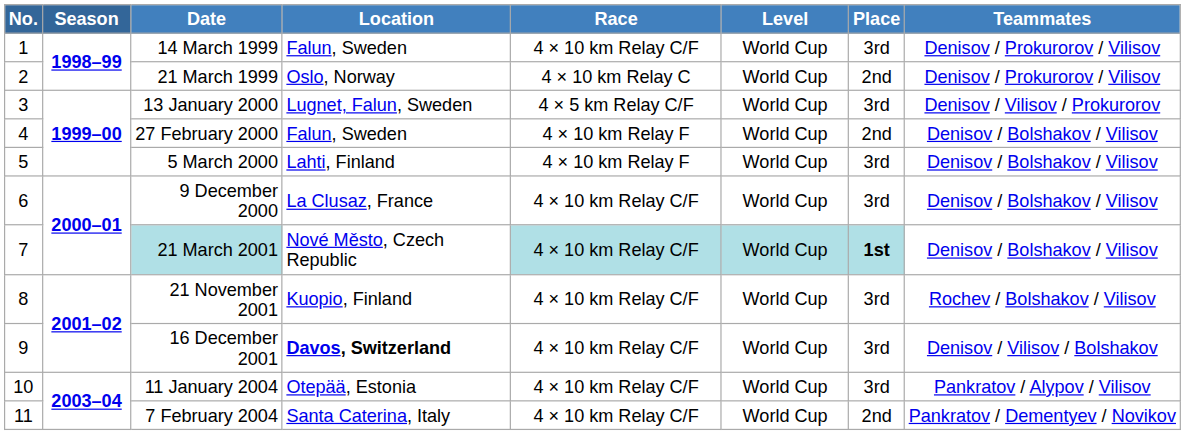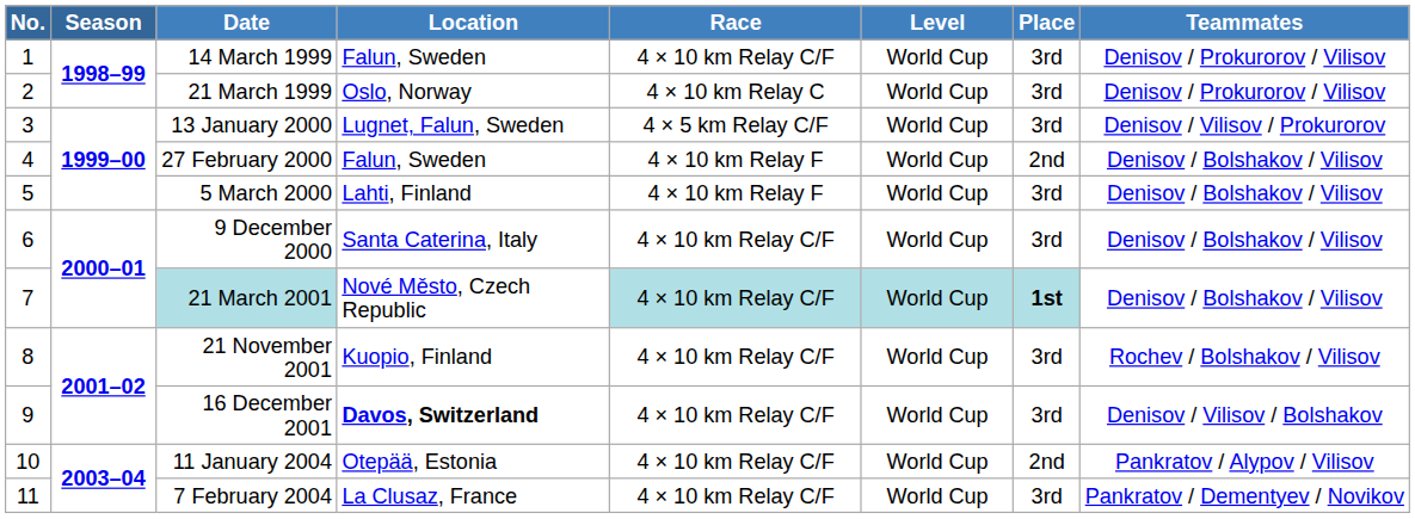21 March 1999 | Place: 2nd -> 3rd
9 December 2000 | Location: La Clusaz, France -> Santa Caterina, Italy
11 January 2004 | Place: 3rd -> 2nd
7 February 2004 | Location: Santa Caterina, Italy -> La Clusaz, France
7 February 2004 | Place: 2nd -> 3rd
